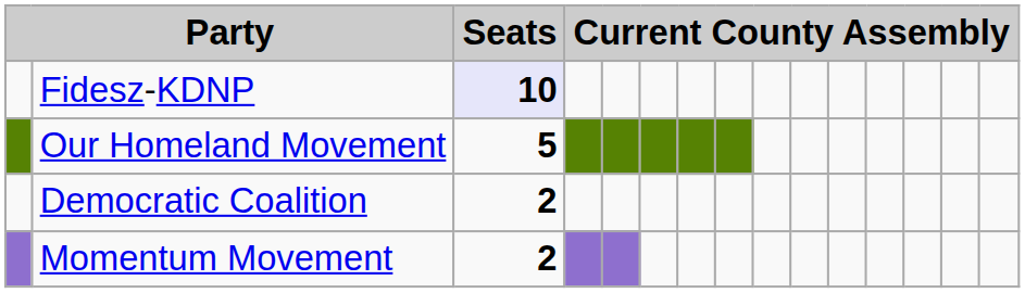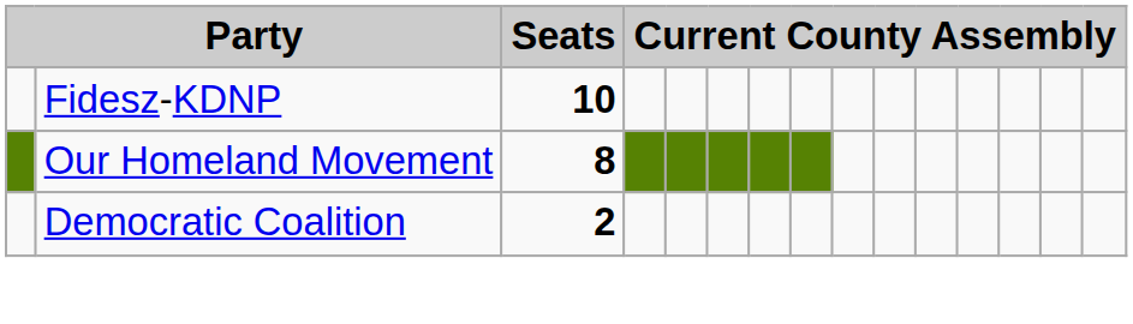Fidesz-KDNP | Seats: lavender background -> no background
Our Homeland Movement | Seats: 5 -> 8
- row: Momentum Movement | 2
